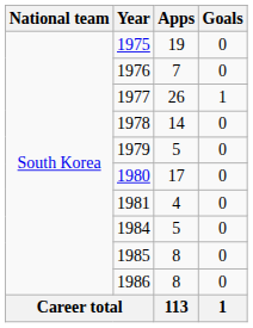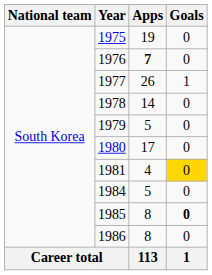1976 | Apps: normal -> bold
1981 | Goals: no background -> gold background
1985 | Goals: normal -> bold
